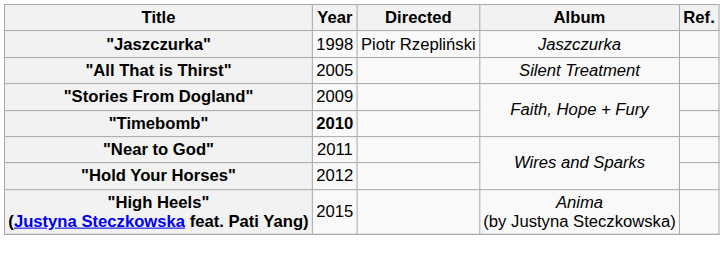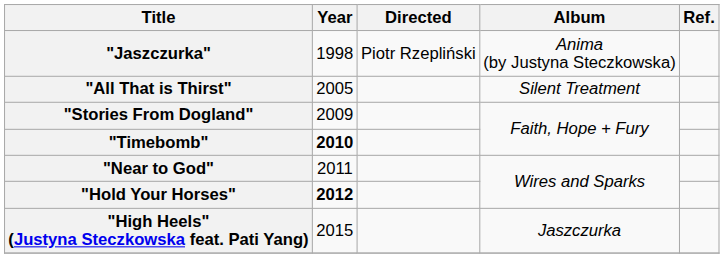"Jaszczurka" | Album: Jaszczurka -> Anima (by Justyna Steczkowska)
"Hold Your Horses" | Year: normal -> bold
"High Heels" (Justyna Steczkowska feat. Pati Yang) | Album: Anima (by Justyna Steczkowska) -> Jaszczurka
